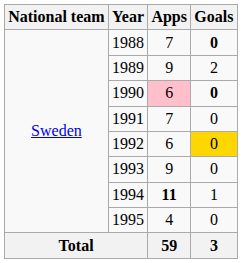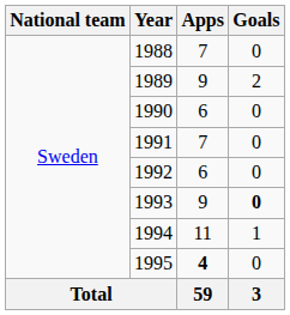1988 | Goals: bold -> normal
1990 | Apps: pink background -> no background
1990 | Goals: bold -> normal
1992 | Goals: gold background -> no background
1993 | Goals: normal -> bold
1994 | Apps: bold -> normal
1995 | Apps: normal -> bold
